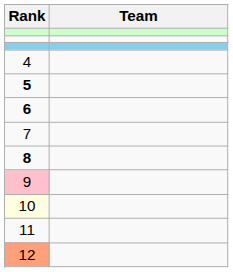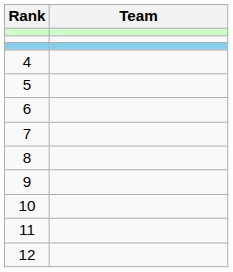row 6 | Rank: bold -> normal
row 7 | Rank: bold -> normal
row 9 | Rank: bold -> normal
row 10 | Rank: pink background -> no background
row 11 | Rank: lightyellow background -> no background
row 13 | Rank: lightsalmon background -> no background
